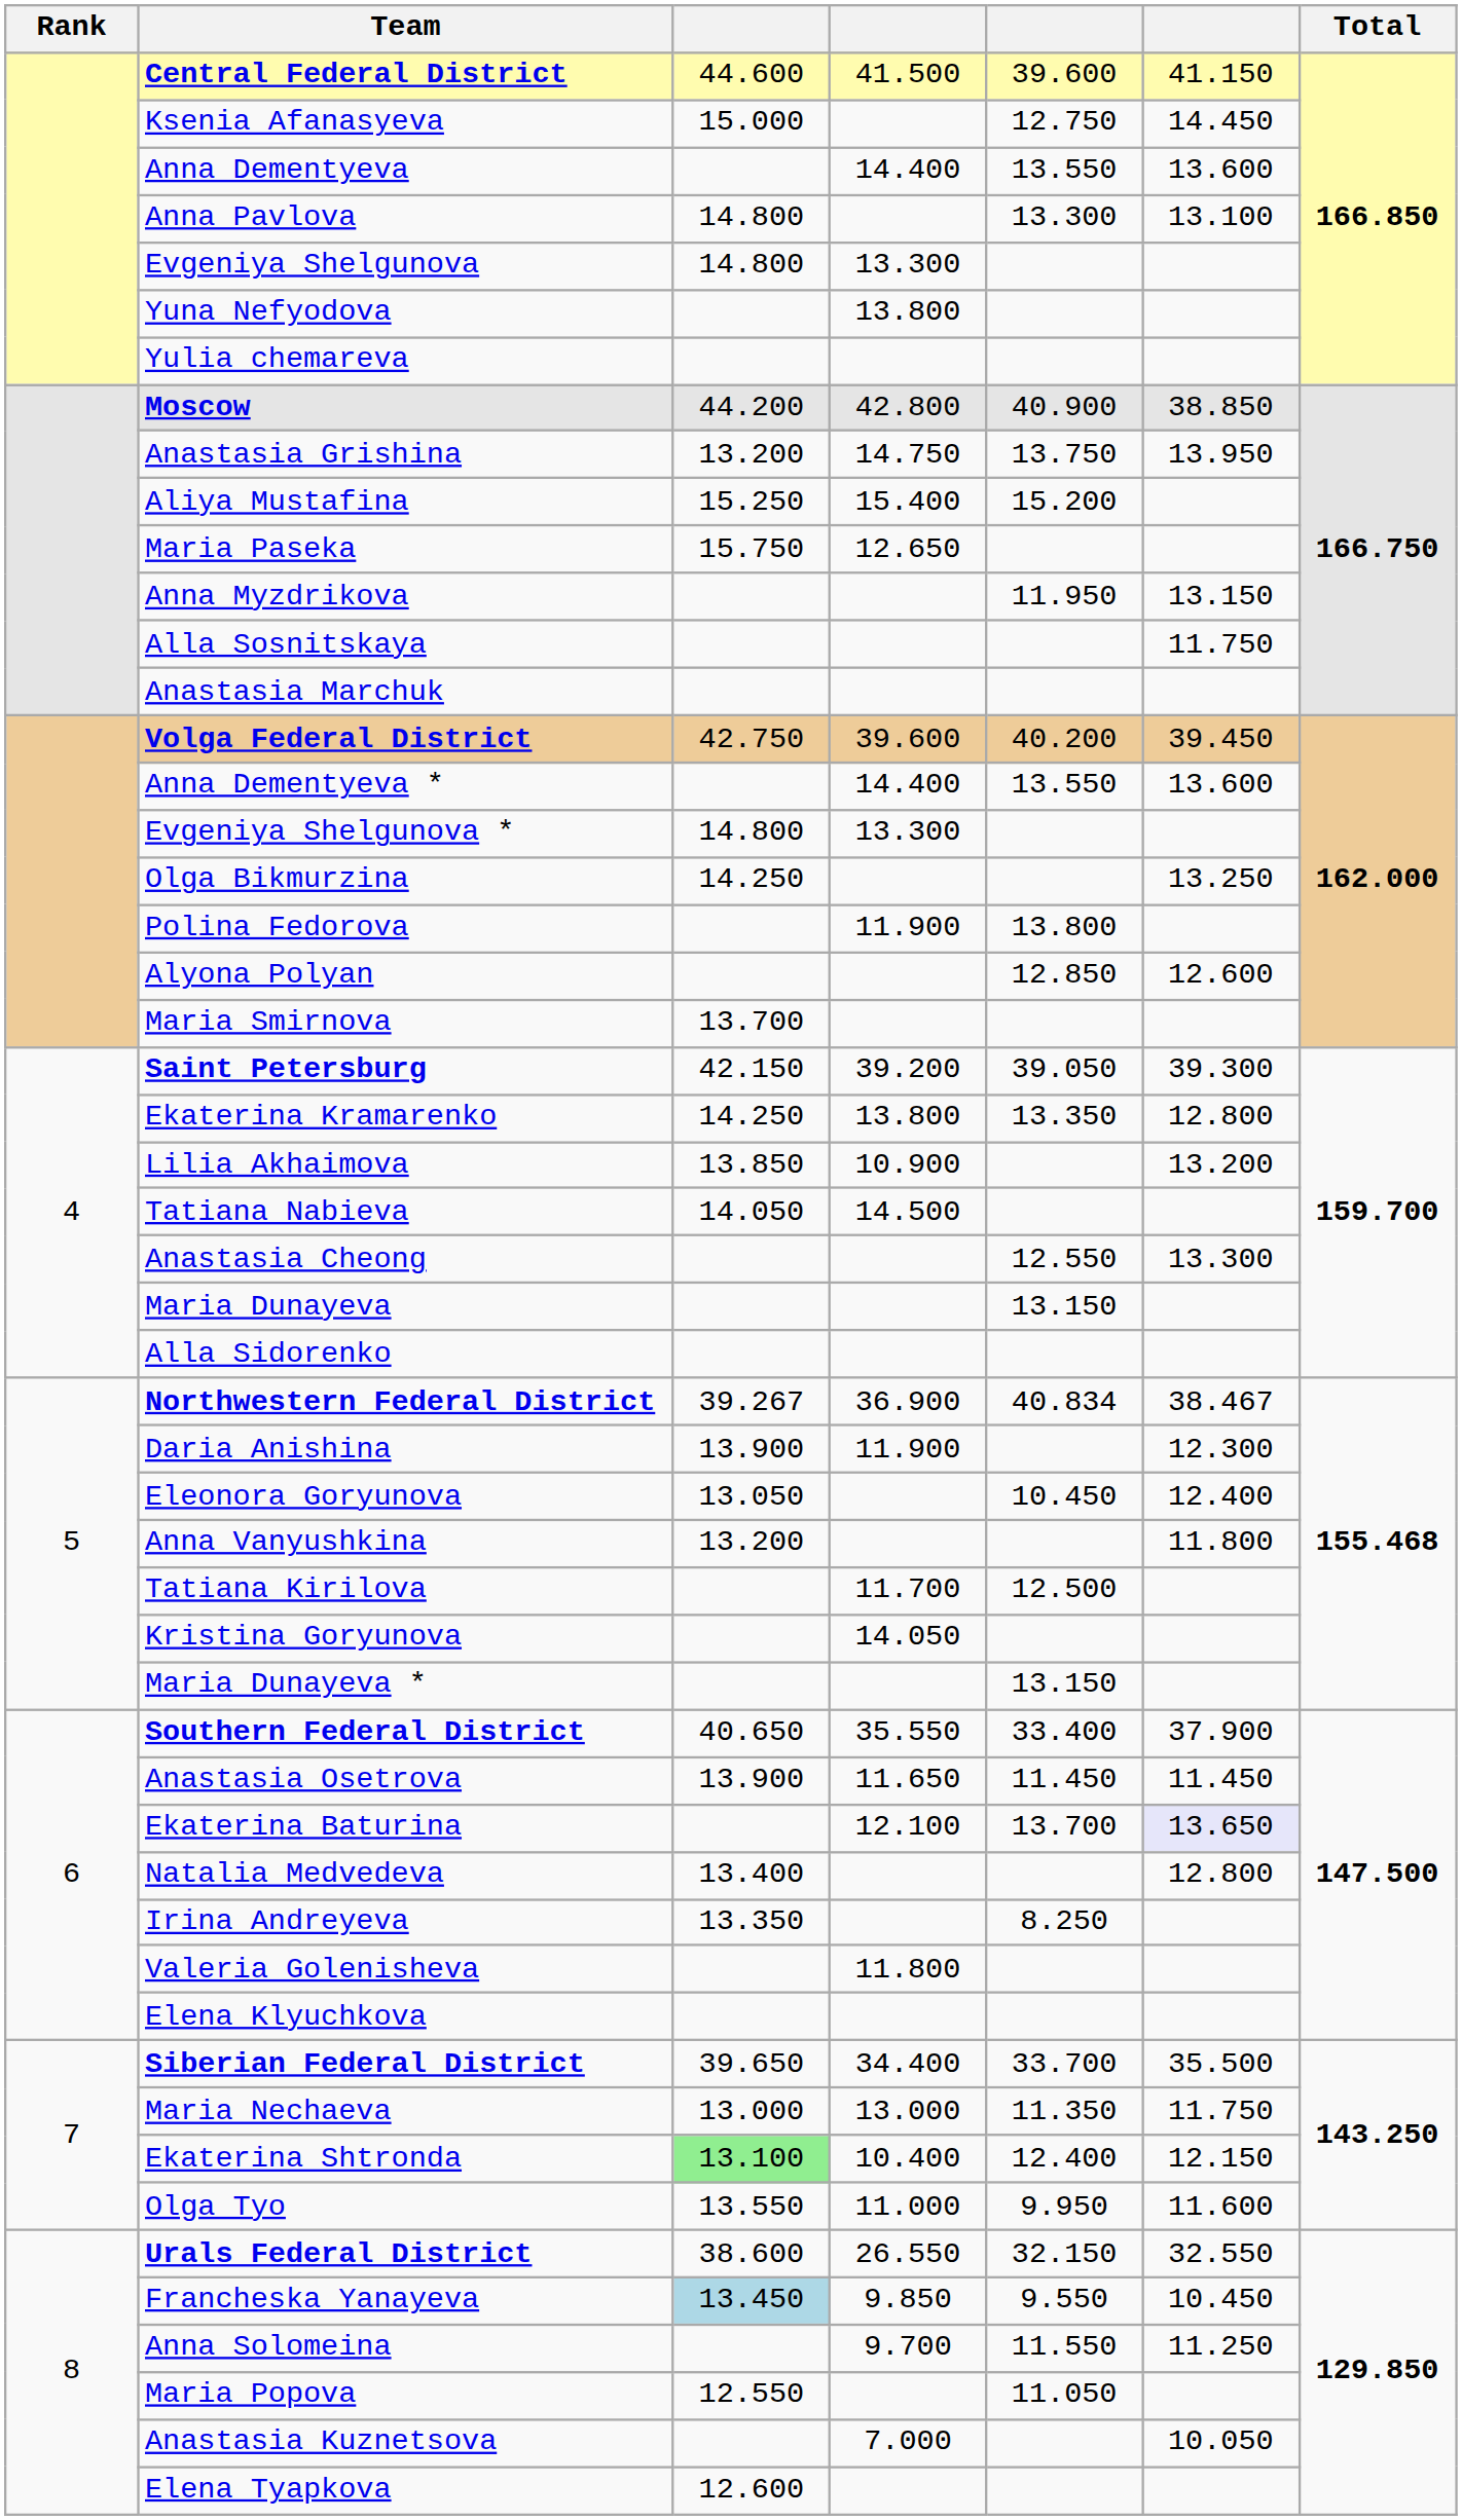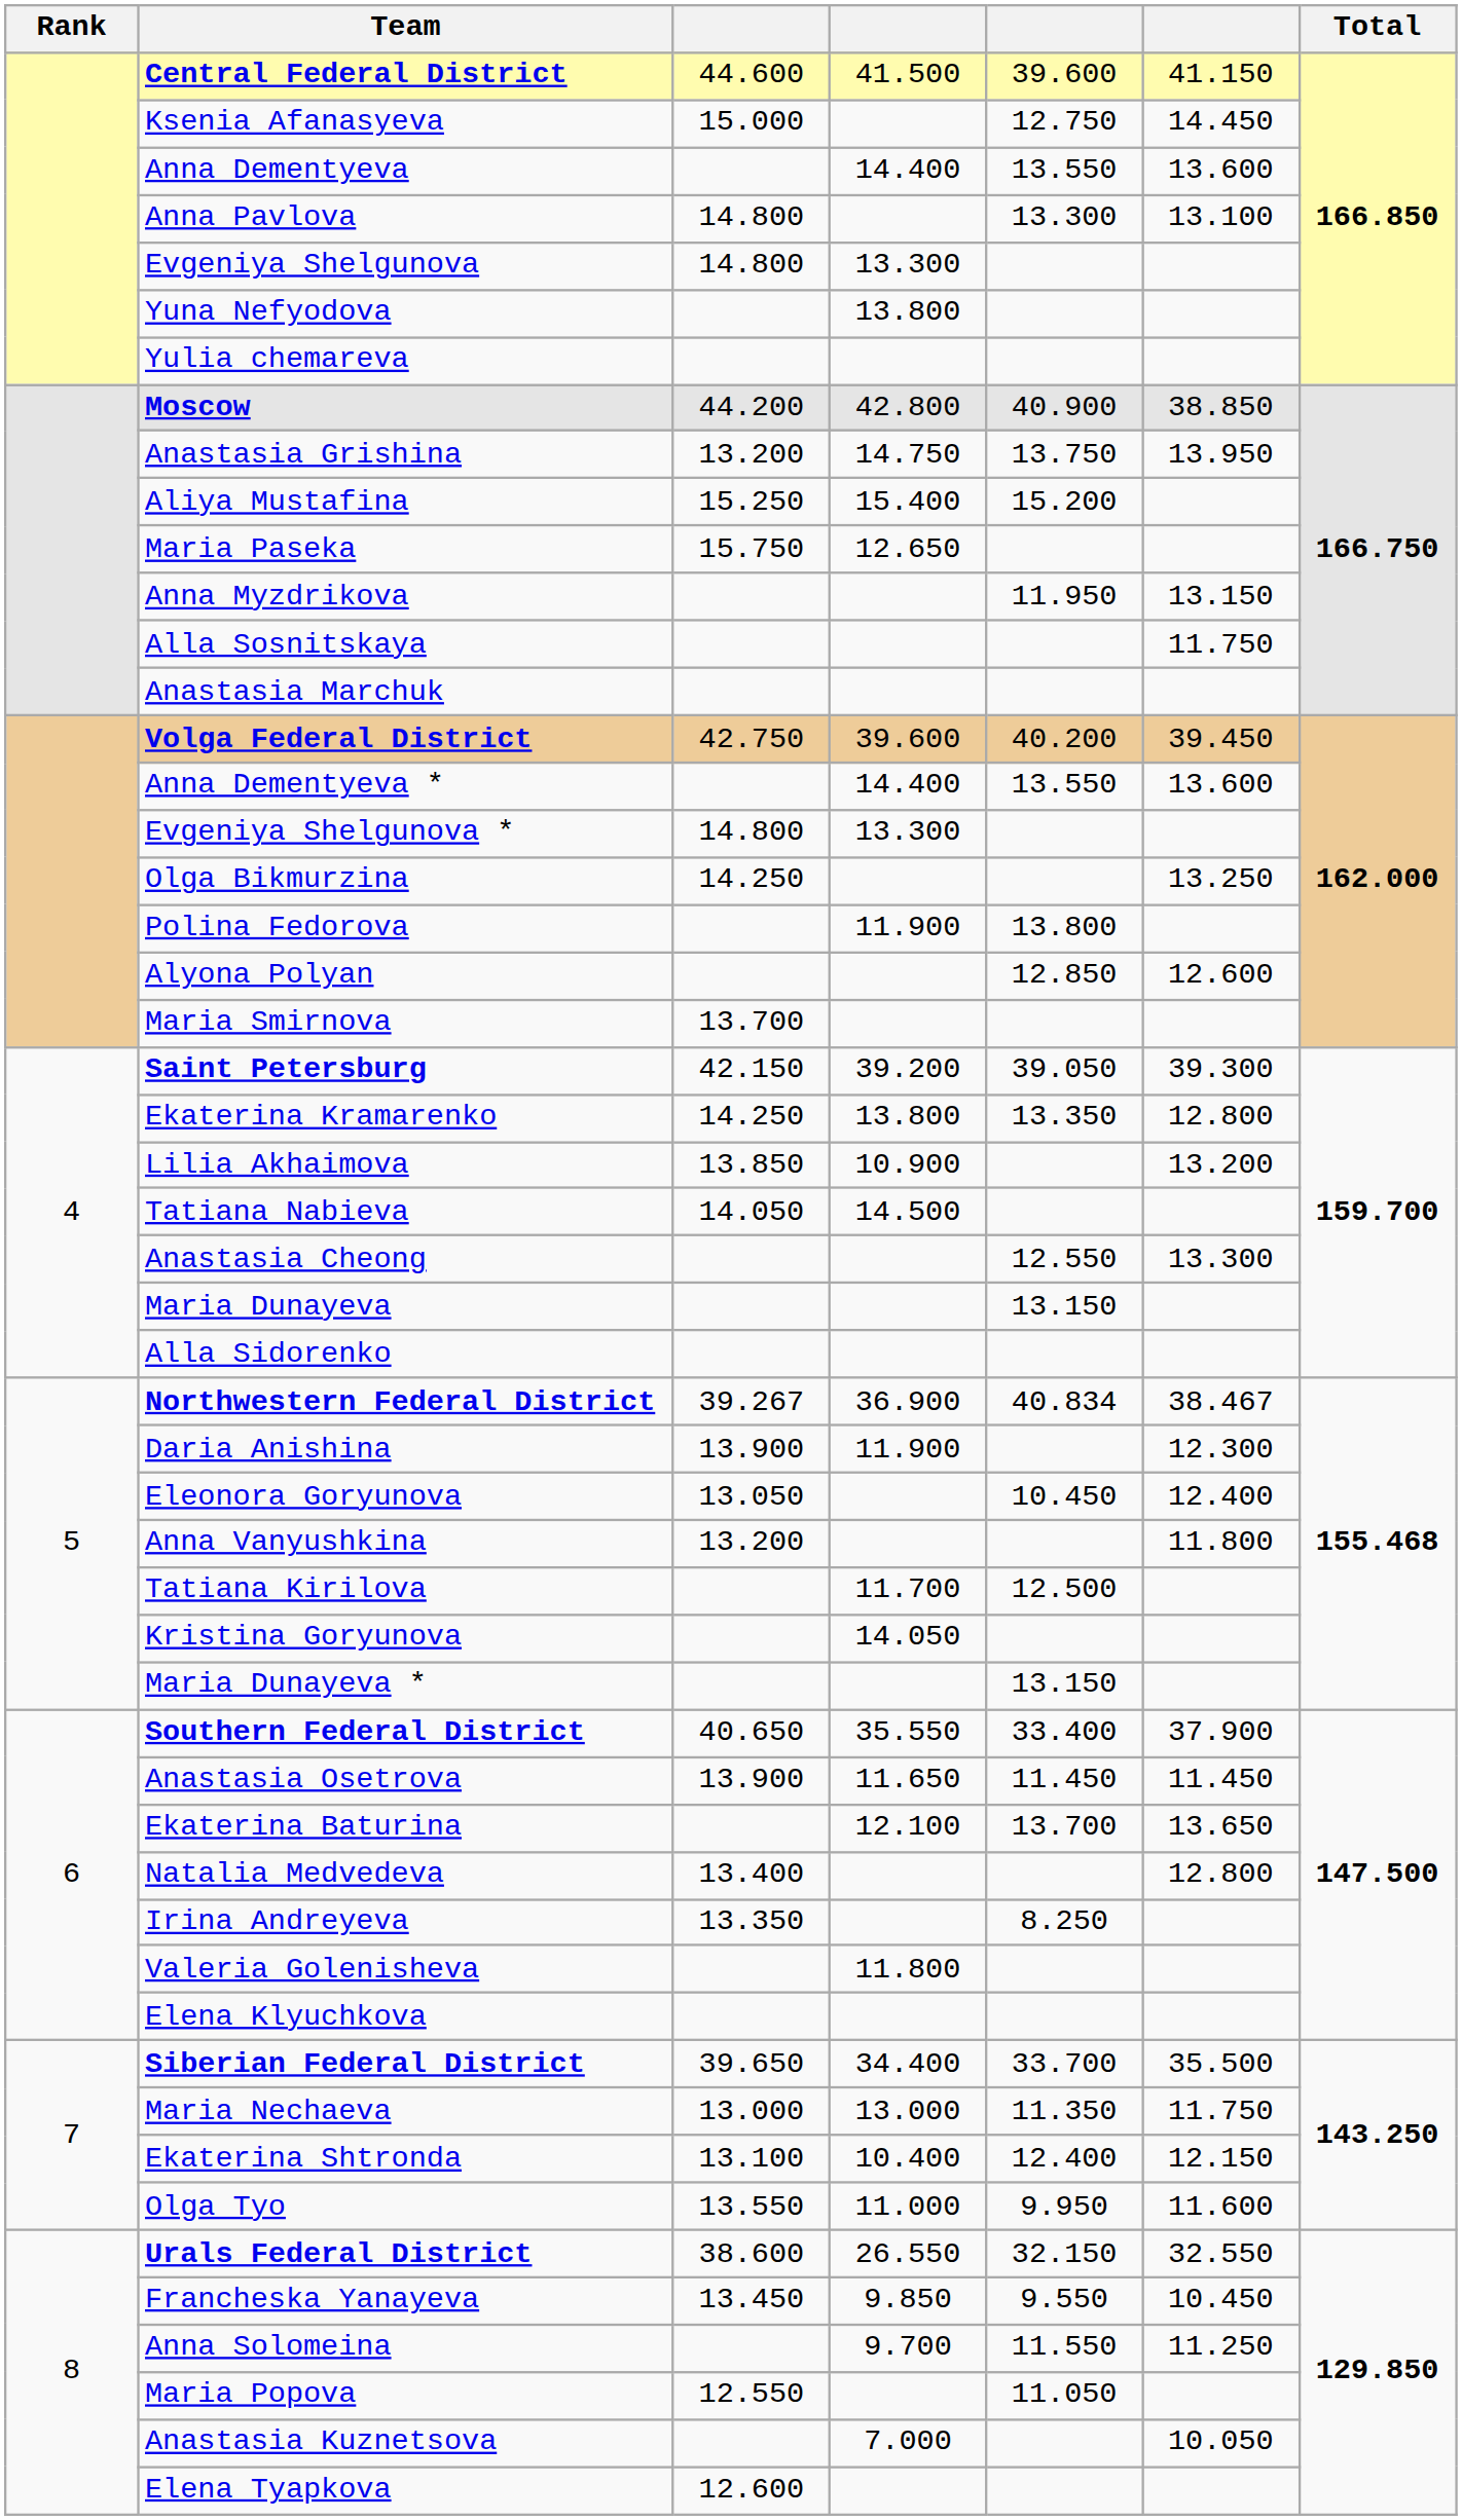Ekaterina Baturina | column 6: lavender background -> no background
Ekaterina Shtronda | column 3: lightgreen background -> no background
Francheska Yanayeva | column 3: lightblue background -> no background
